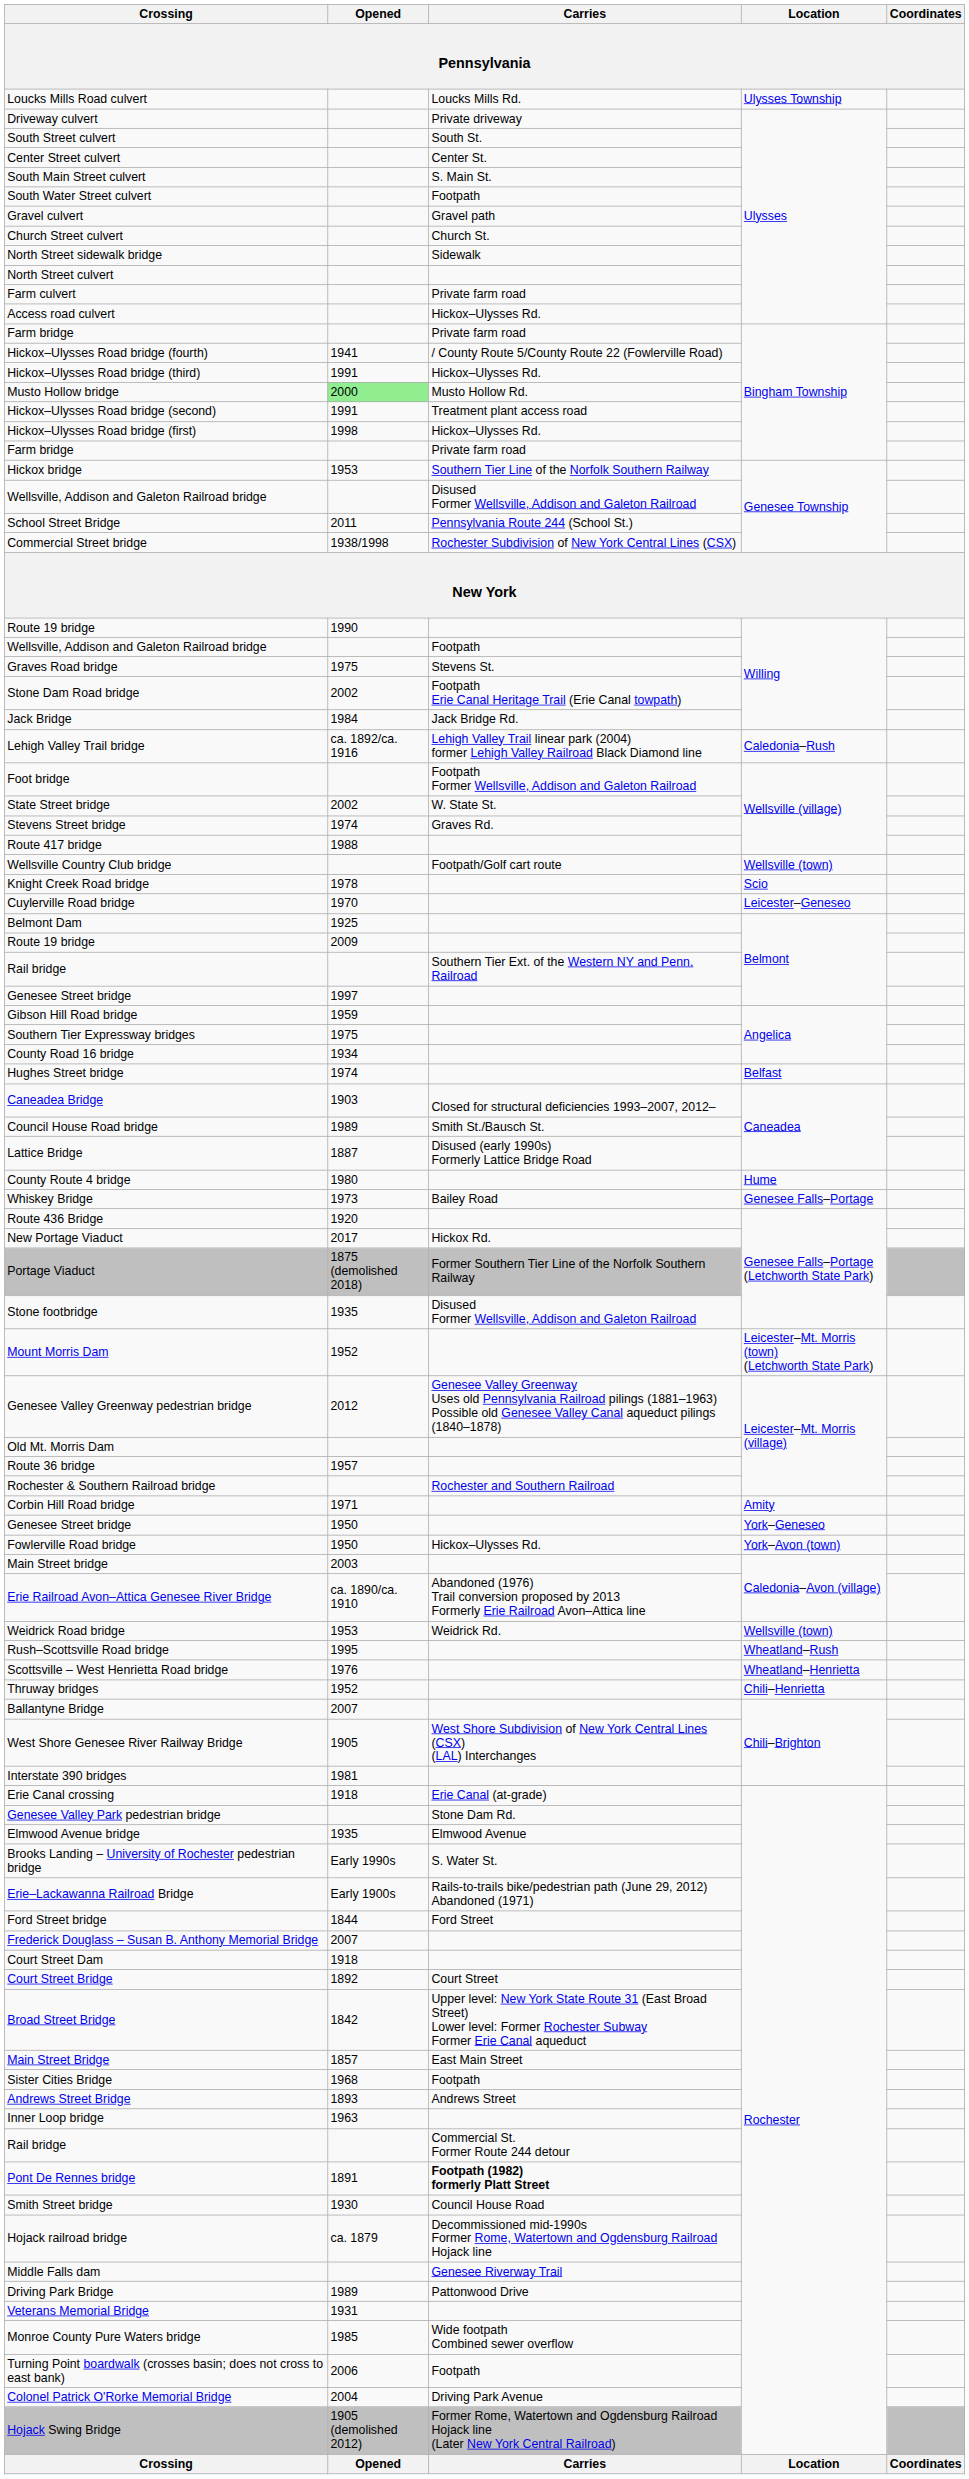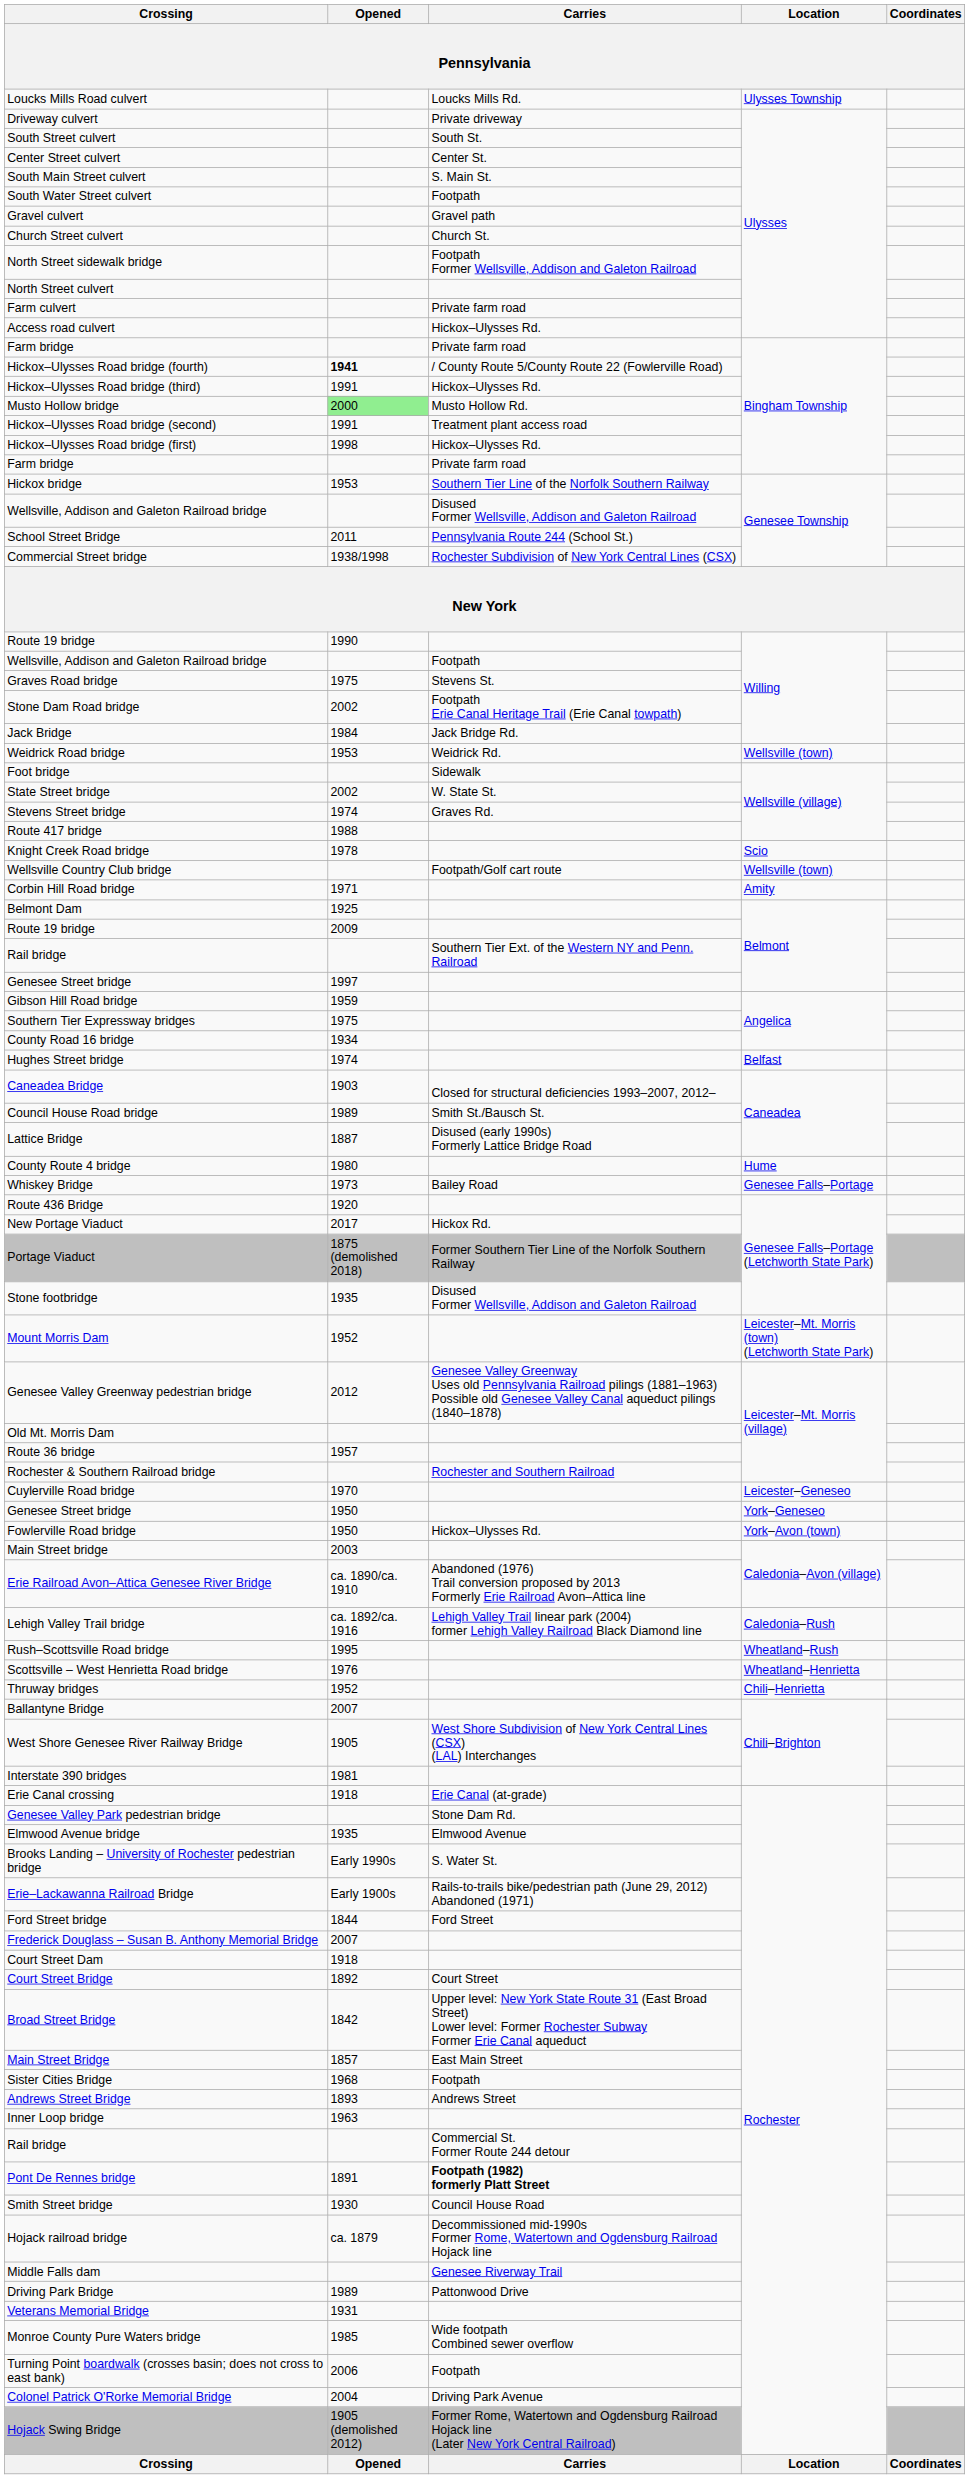North Street sidewalk bridge | Carries: Sidewalk -> Footpath Former Wellsville, Addison and Galeton Railroad
Hickox–Ulysses Road bridge (fourth) | Opened: normal -> bold
rows swapped: Weidrick Road bridge <-> Lehigh Valley Trail bridge
Foot bridge | Carries: Footpath Former Wellsville, Addison and Galeton Railroad -> Sidewalk
rows swapped: Wellsville Country Club bridge <-> Knight Creek Road bridge
rows swapped: Corbin Hill Road bridge <-> Cuylerville Road bridge
